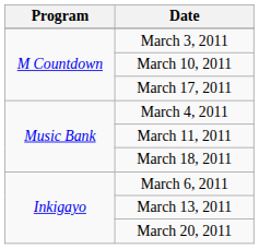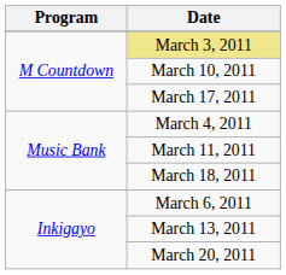March 3, 2011 | Date: no background -> khaki background
